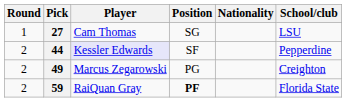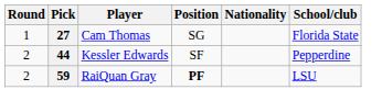27 | School/club: LSU -> Florida State
44 | Player: lavender background -> no background
- row: 2 | 49 | Marcus Zegarowski | PG | Creighton
59 | School/club: Florida State -> LSU
